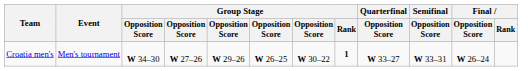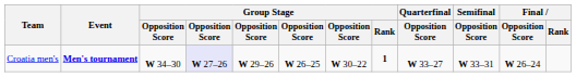Croatia men's | Event: normal -> bold
Croatia men's | column 4: no background -> lavender background
